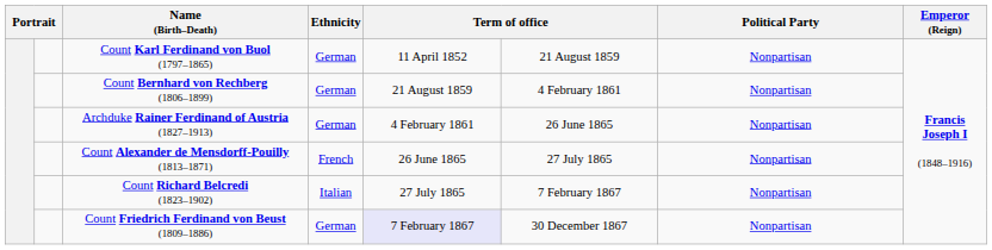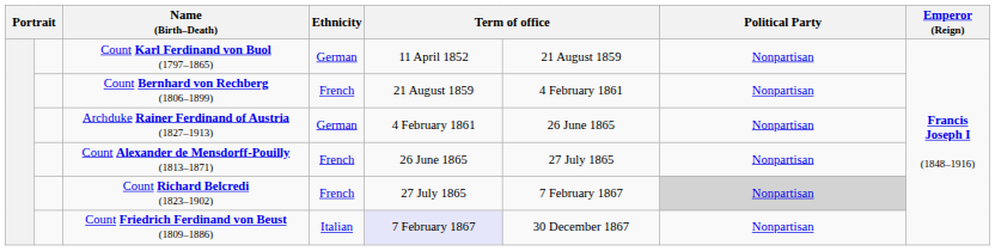Count Bernhard von Rechberg (1806–1899) | Ethnicity: German -> French
Count Richard Belcredi (1823–1902) | Ethnicity: Italian -> French
Count Richard Belcredi (1823–1902) | Political Party: no background -> lightgrey background
Count Friedrich Ferdinand von Beust (1809–1886) | Ethnicity: German -> Italian
